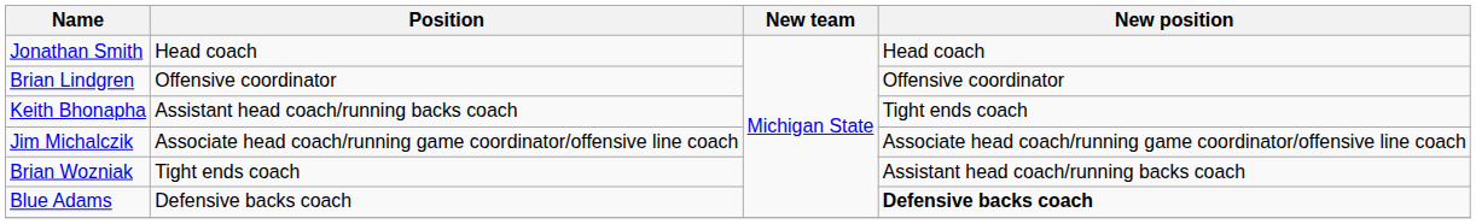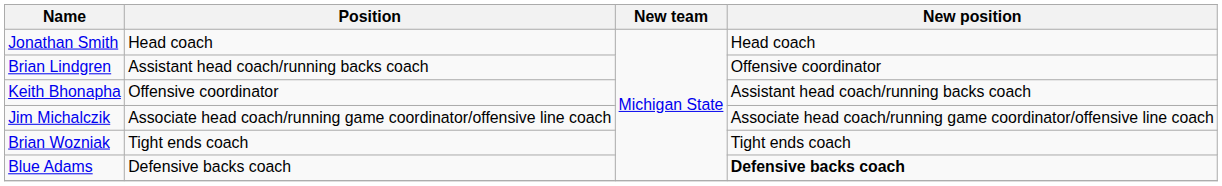Brian Lindgren | Position: Offensive coordinator -> Assistant head coach/running backs coach
Keith Bhonapha | Position: Assistant head coach/running backs coach -> Offensive coordinator
Keith Bhonapha | New position: Tight ends coach -> Assistant head coach/running backs coach
Brian Wozniak | New position: Assistant head coach/running backs coach -> Tight ends coach
